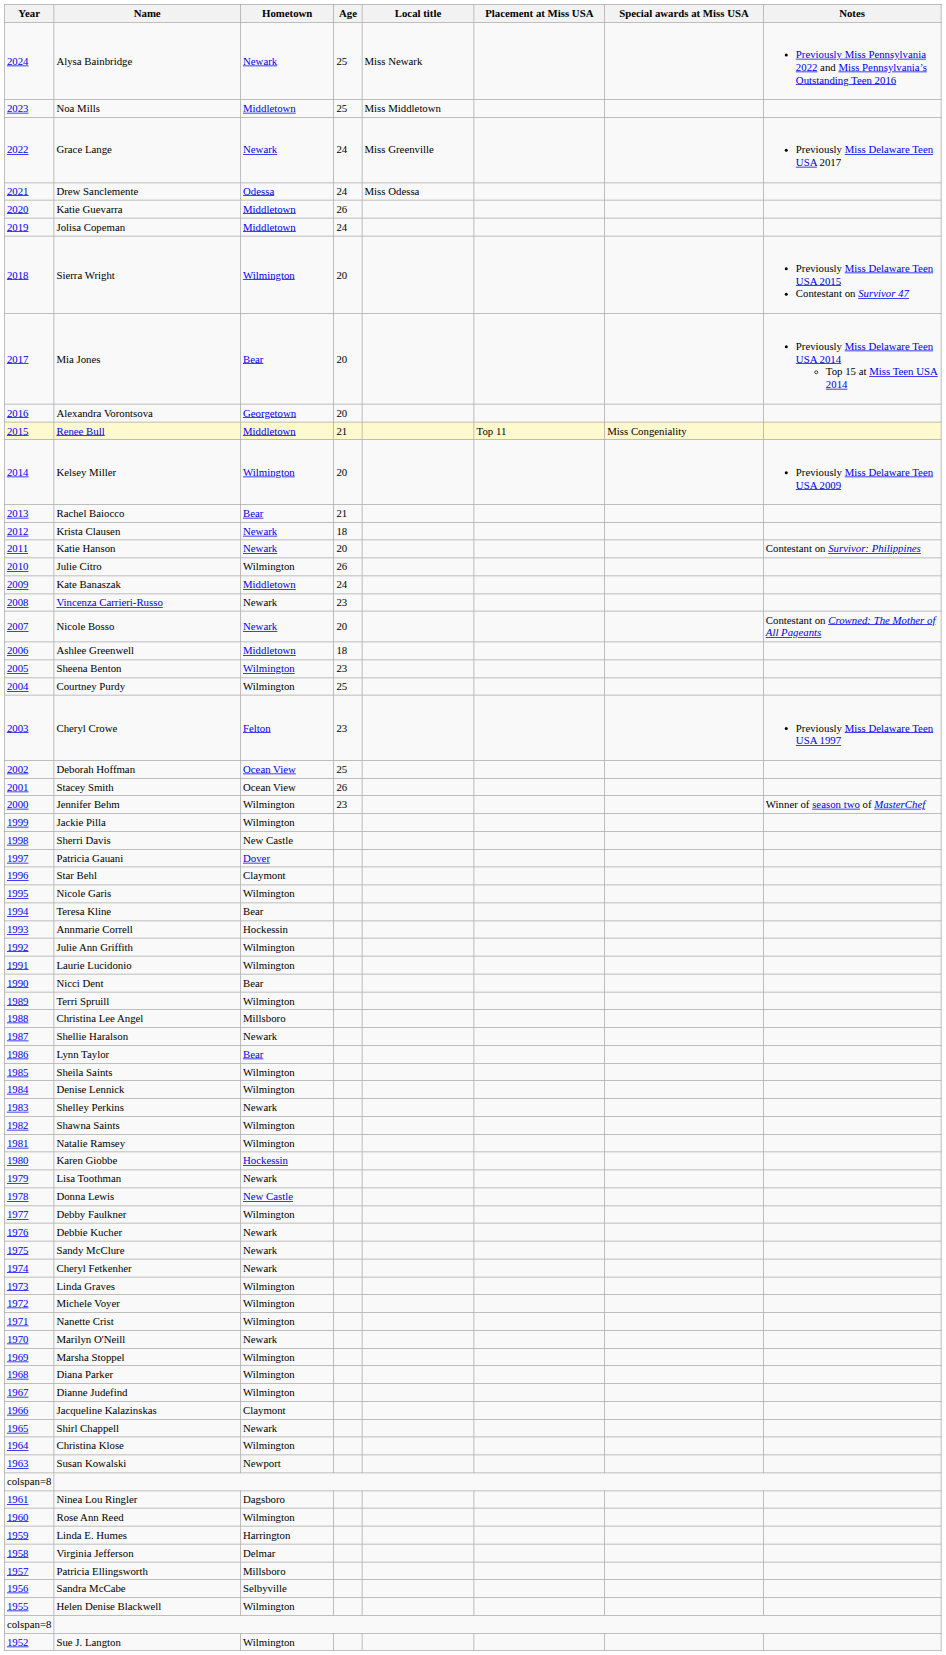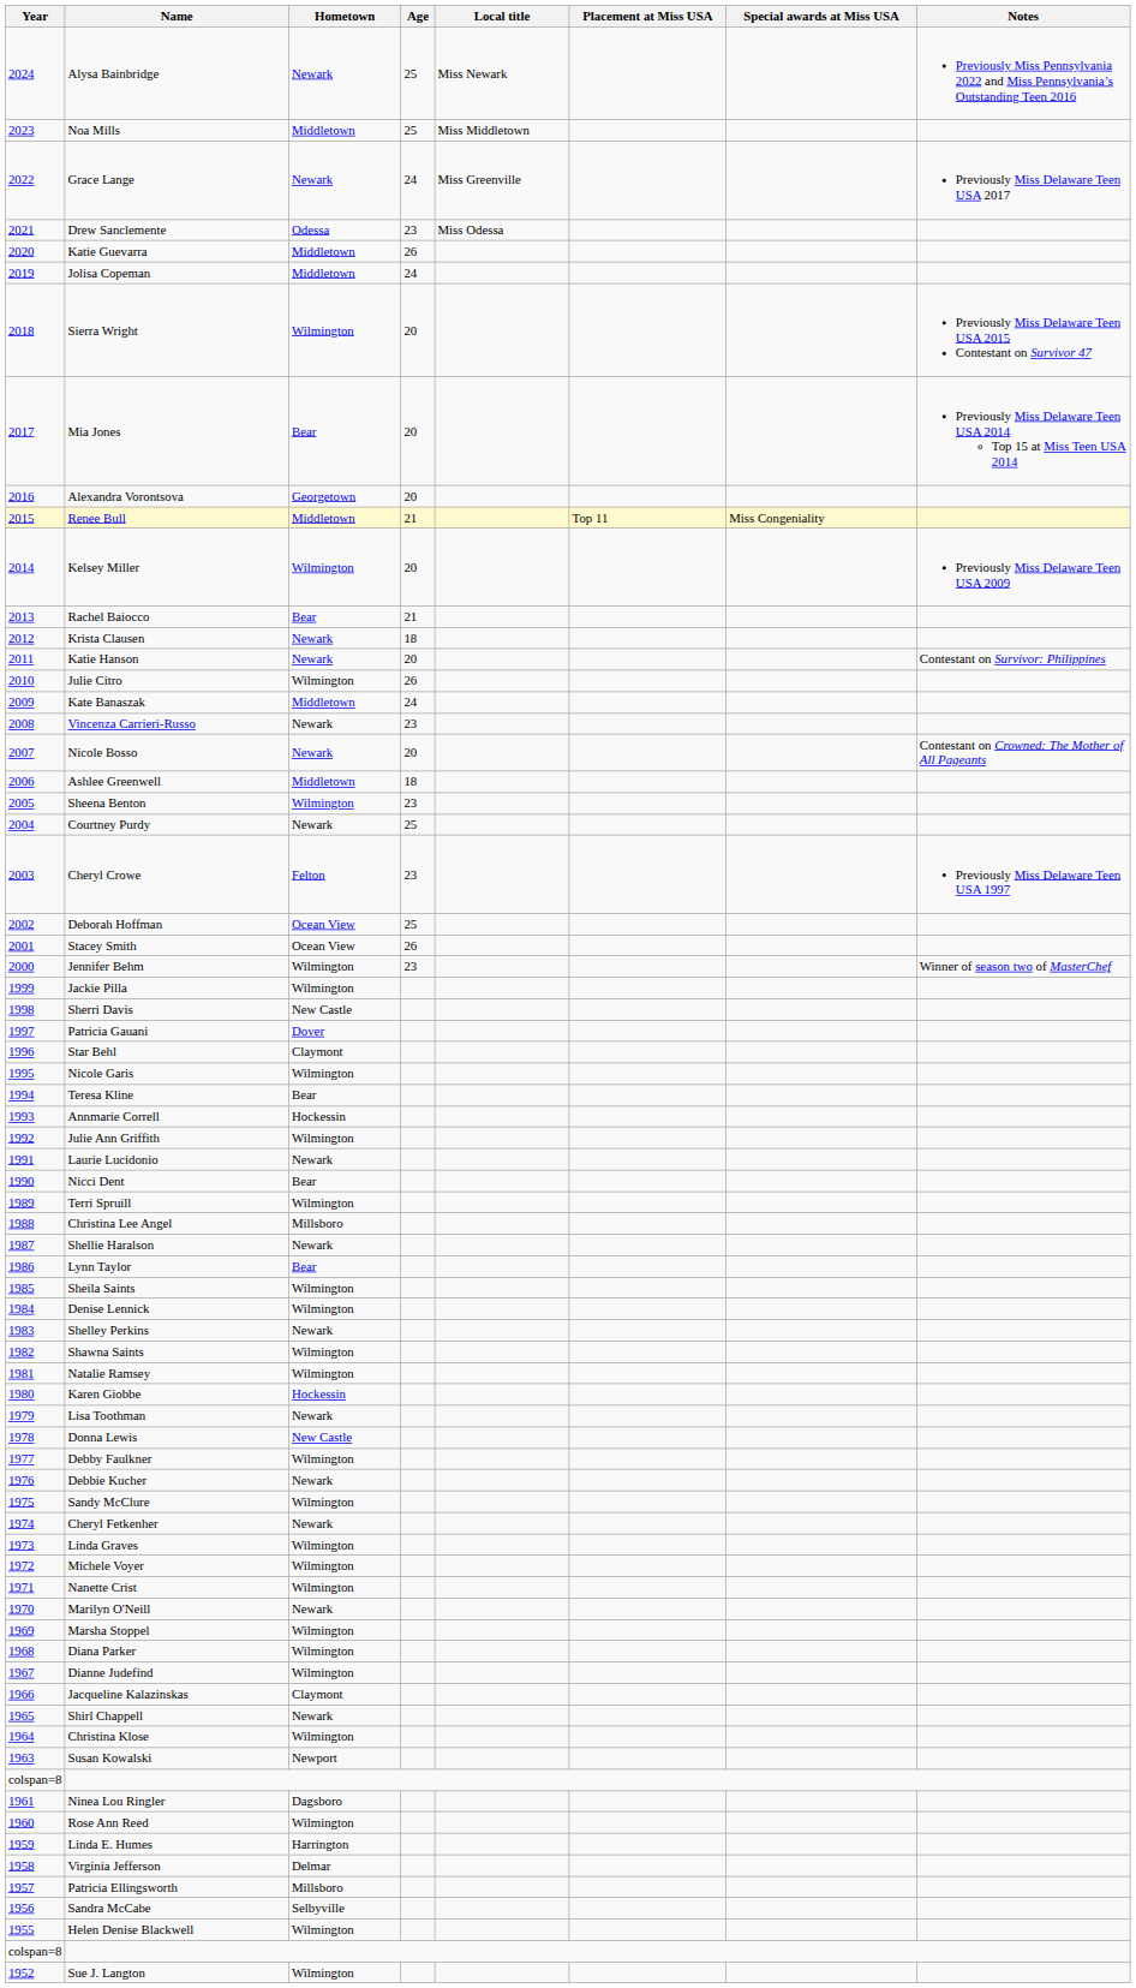Drew Sanclemente | Age: 24 -> 23
Courtney Purdy | Hometown: Wilmington -> Newark
Laurie Lucidonio | Hometown: Wilmington -> Newark
Sandy McClure | Hometown: Newark -> Wilmington
